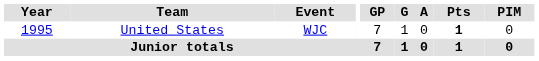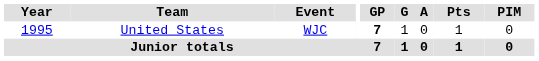United States | GP: normal -> bold
United States | Pts: bold -> normal
